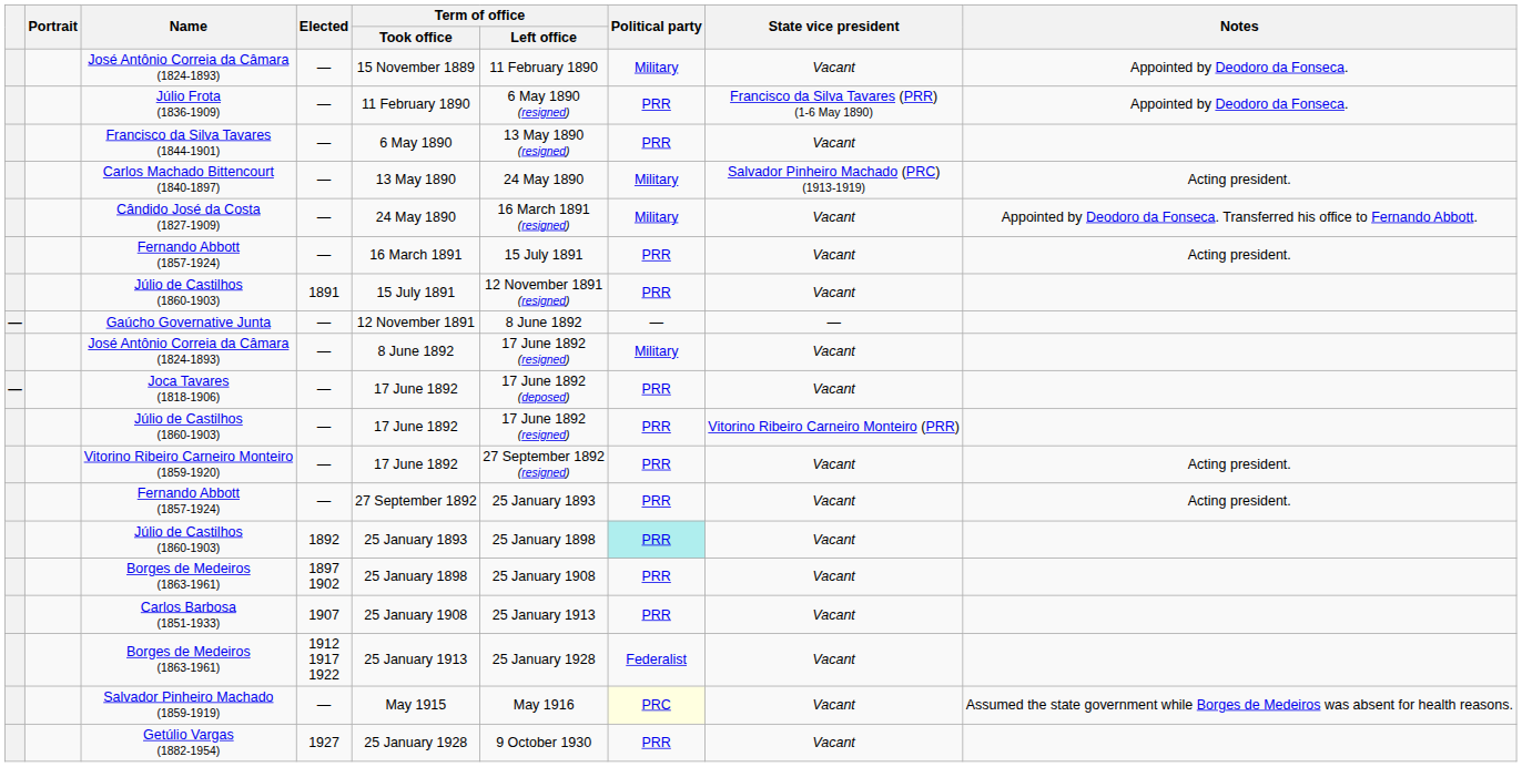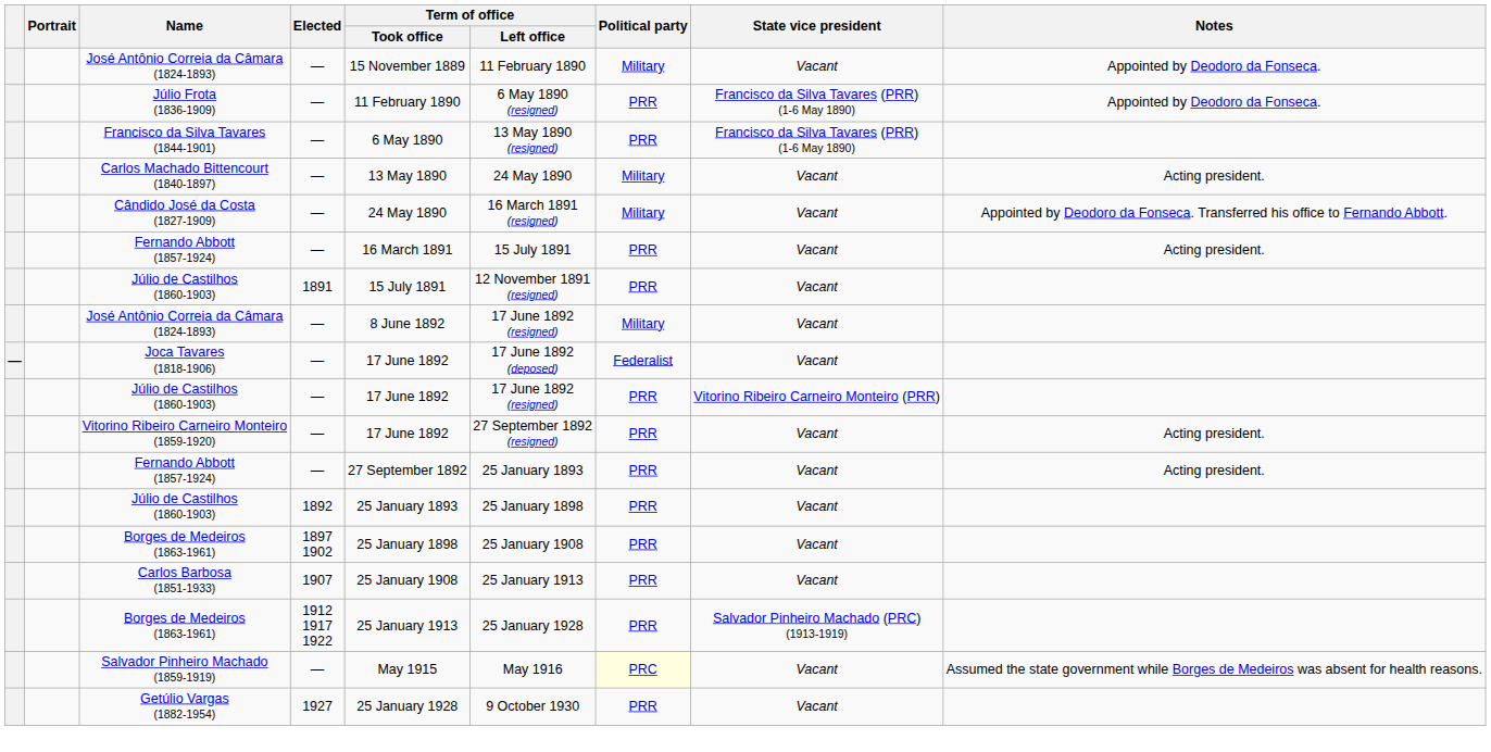Francisco da Silva Tavares (1844-1901) | State vice president: Vacant -> Francisco da Silva Tavares (PRR) (1-6 May 1890)
Carlos Machado Bittencourt (1840-1897) | State vice president: Salvador Pinheiro Machado (PRC) (1913-1919) -> Vacant
- row: — | Gaúcho Governative Junta | — | 12 November 1891 | 8 June 1892 | — | —
Joca Tavares (1818-1906) | Political party: PRR -> Federalist
Júlio de Castilhos (1860-1903) / 1892 | Political party: paleturquoise background -> no background
Borges de Medeiros (1863-1961) / 1912 1917 1922 | Political party: Federalist -> PRR
Borges de Medeiros (1863-1961) / 1912 1917 1922 | State vice president: Vacant -> Salvador Pinheiro Machado (PRC) (1913-1919)
